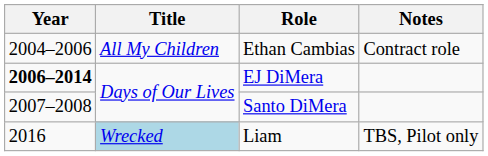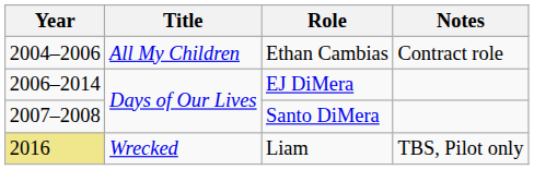EJ DiMera | Year: bold -> normal
Liam | Year: no background -> khaki background
Liam | Title: lightblue background -> no background
